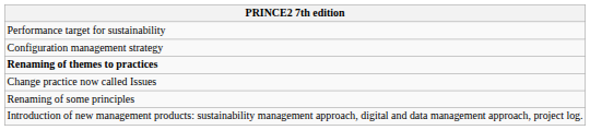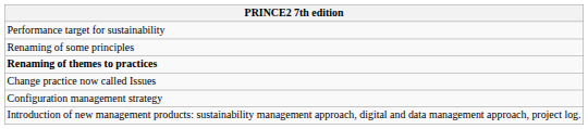row 3 | column 1: Configuration management strategy -> Renaming of some principles
row 6 | column 1: Renaming of some principles -> Configuration management strategy
